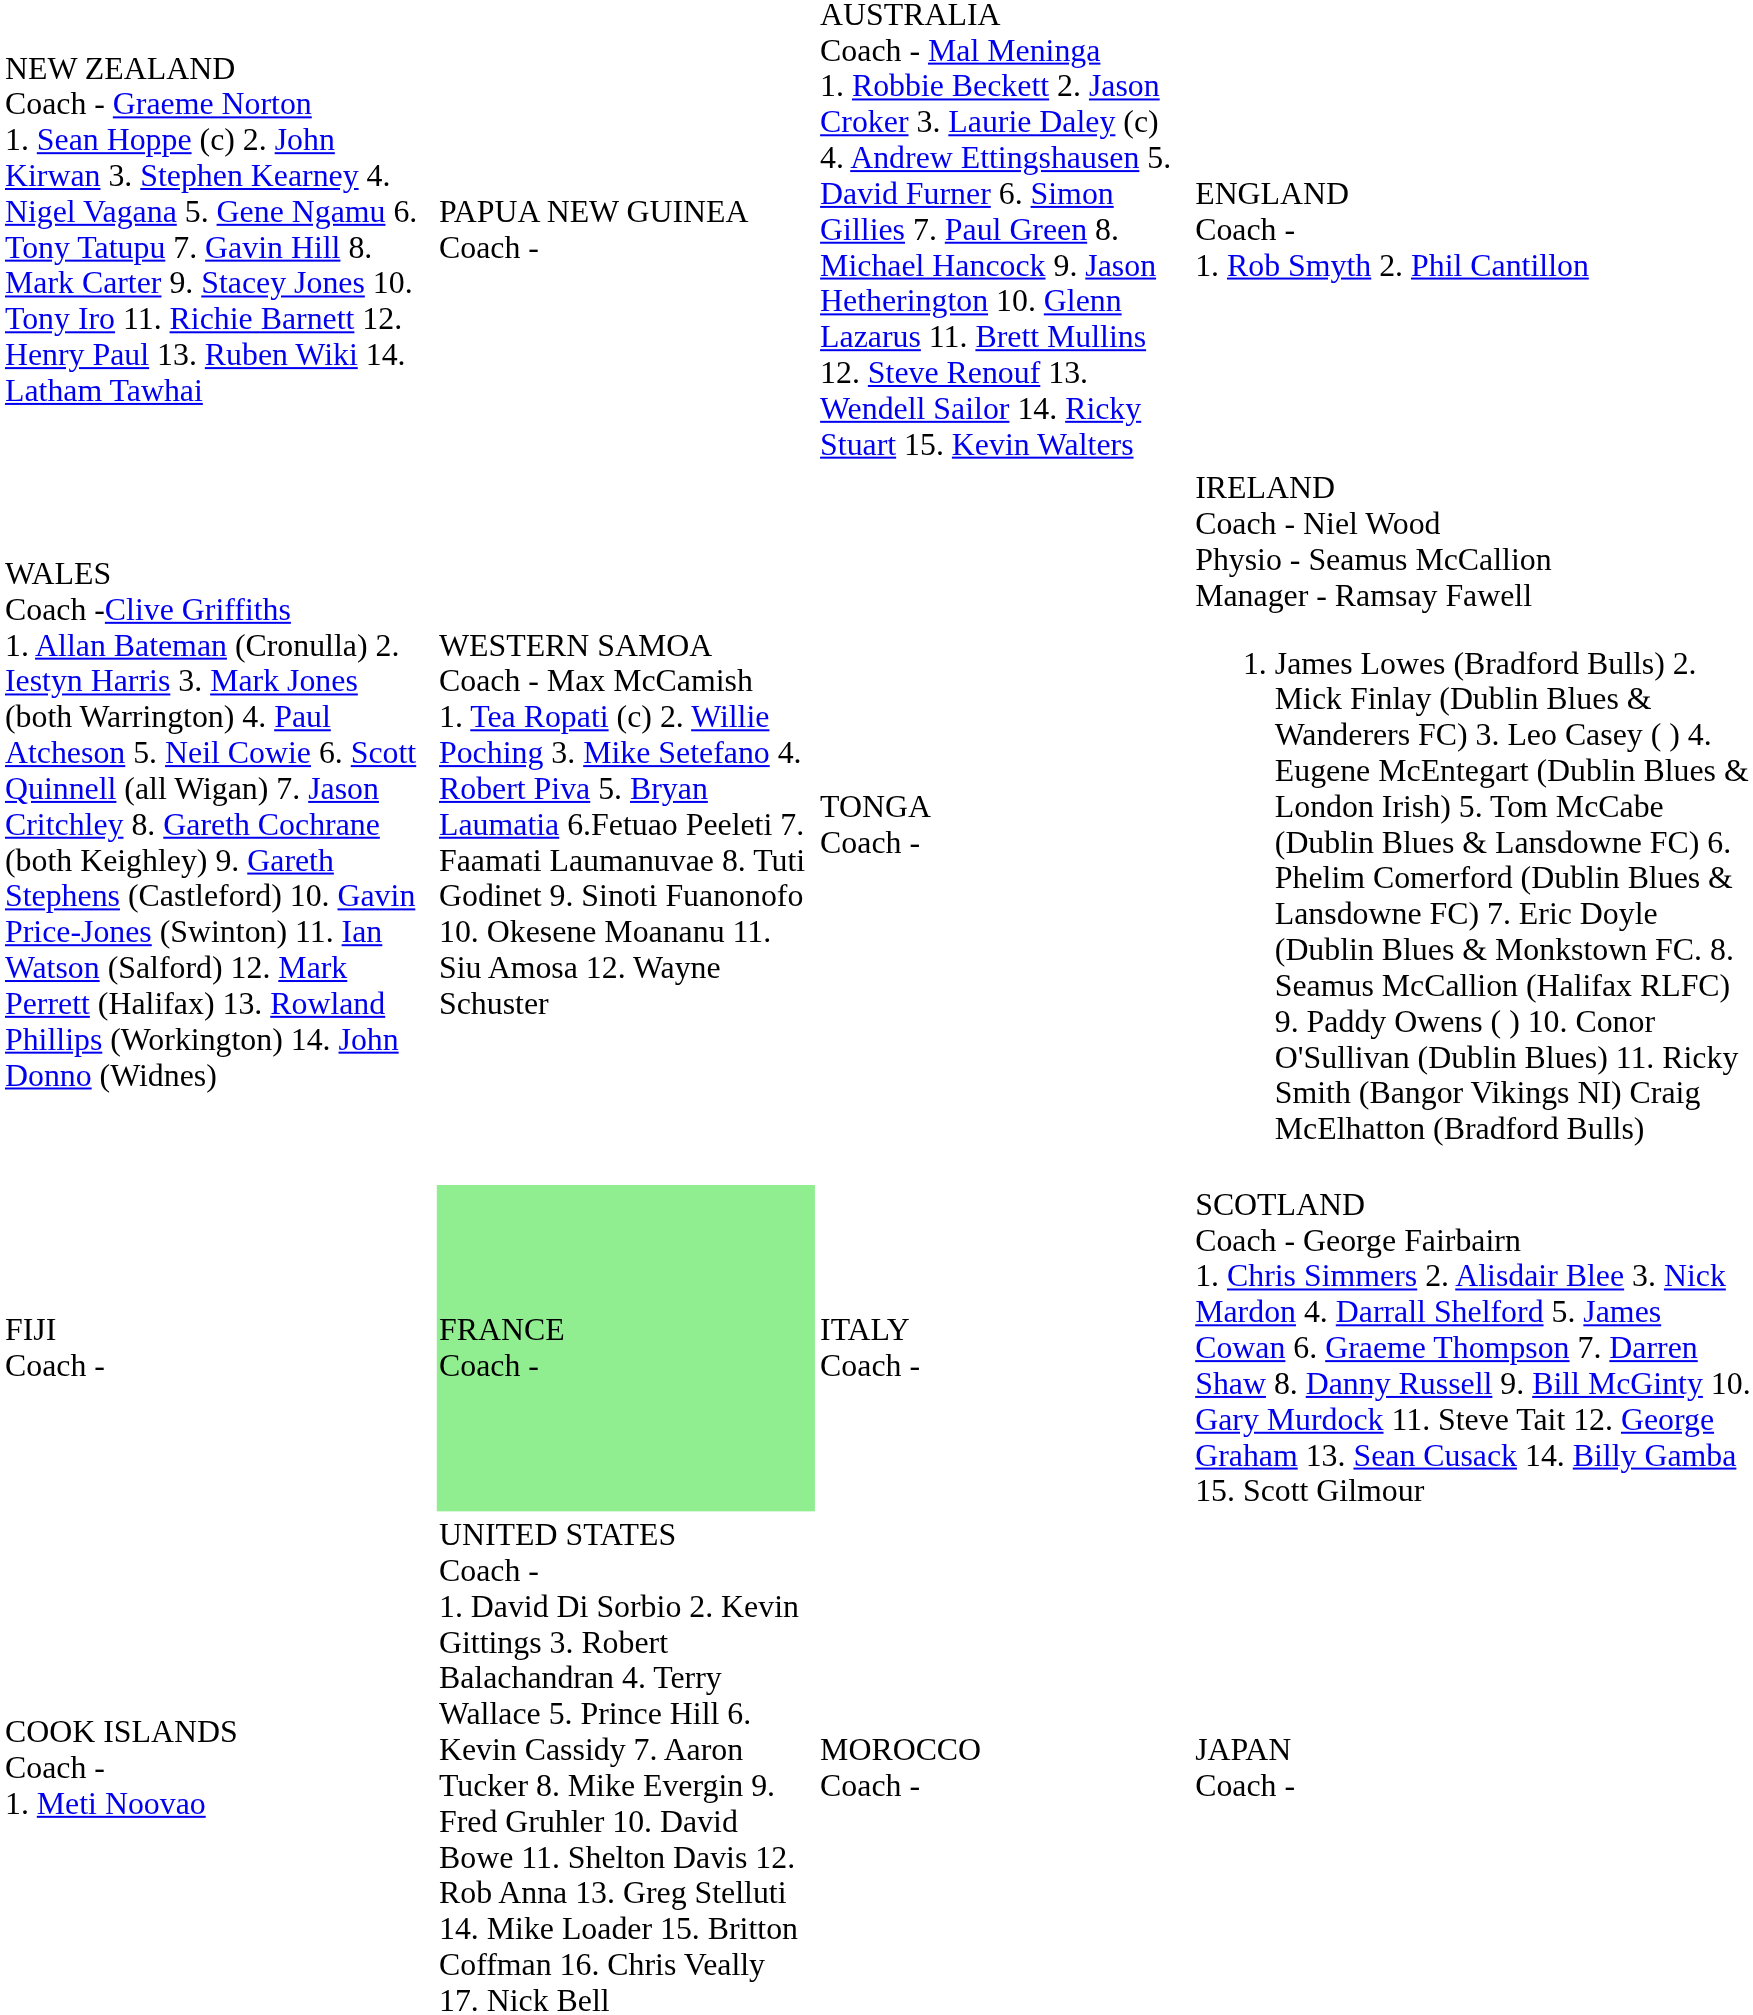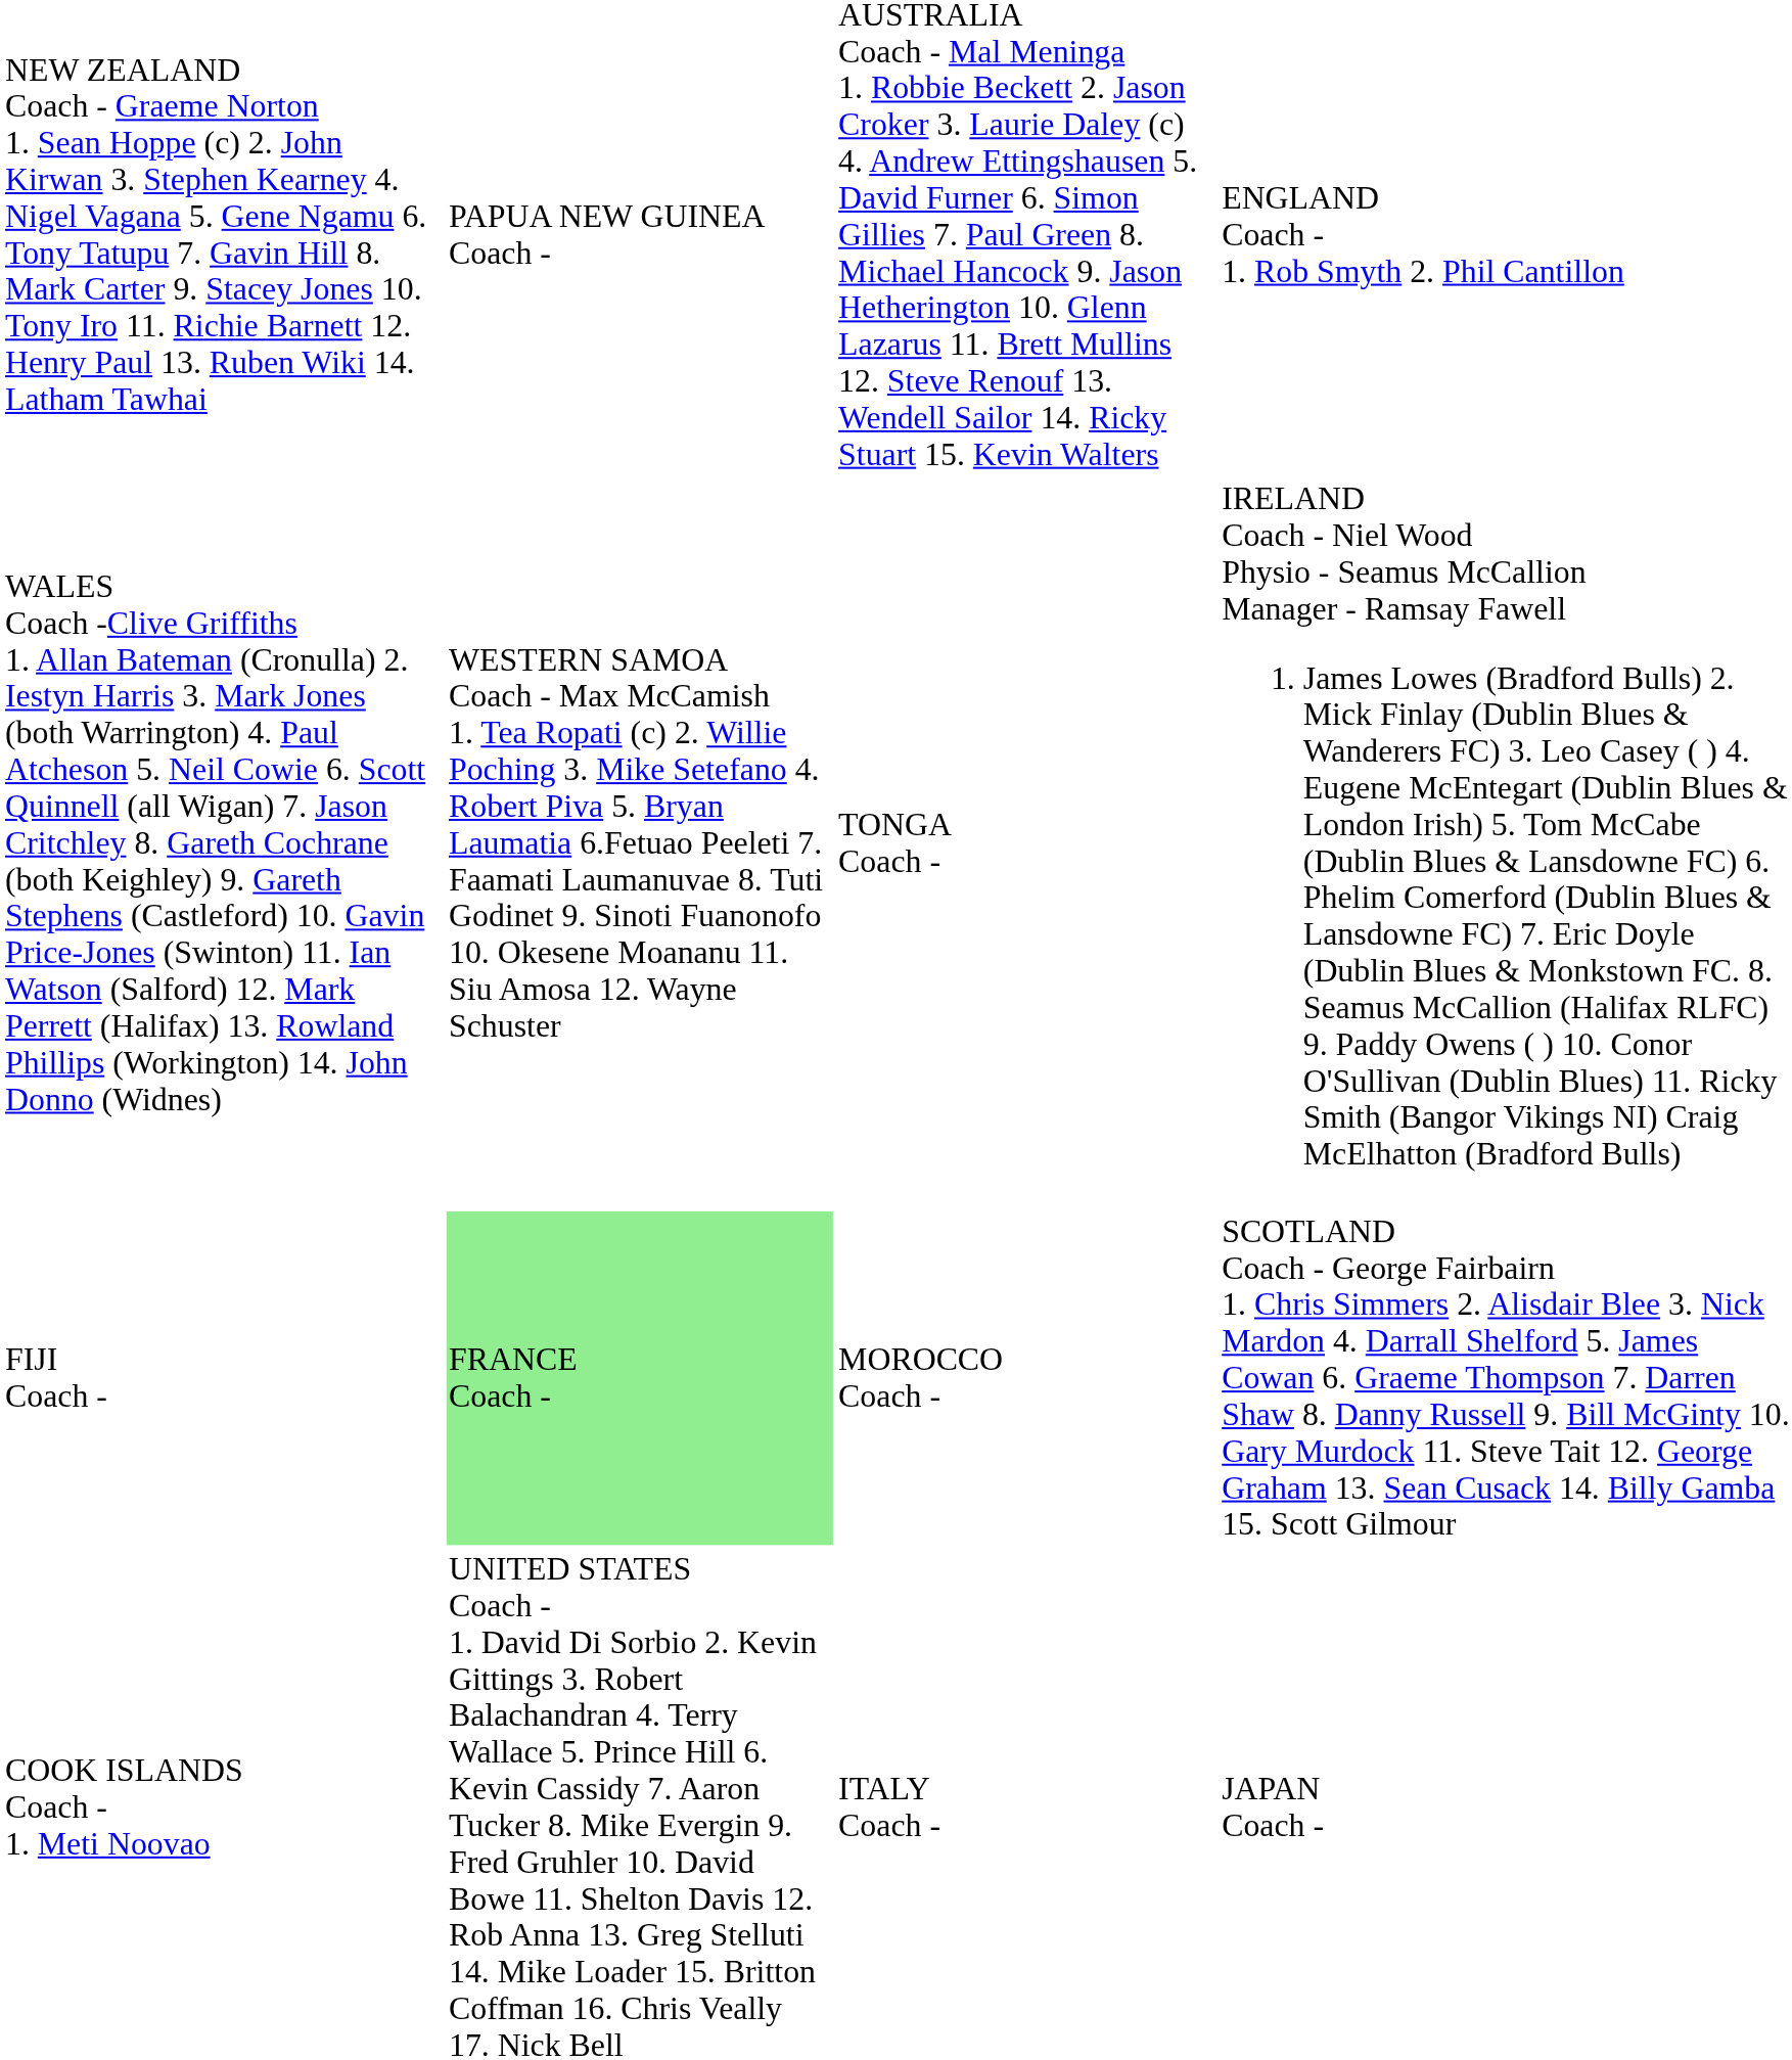FIJI Coach - | column 3: ITALY Coach - -> MOROCCO Coach -
COOK ISLANDS Coach - 1. Meti Noovao | column 3: MOROCCO Coach - -> ITALY Coach -
